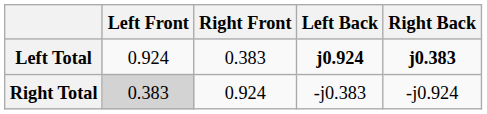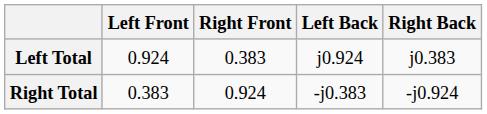row 2 | Left Back: bold -> normal
row 2 | Right Back: bold -> normal
row 3 | Left Front: lightgrey background -> no background
